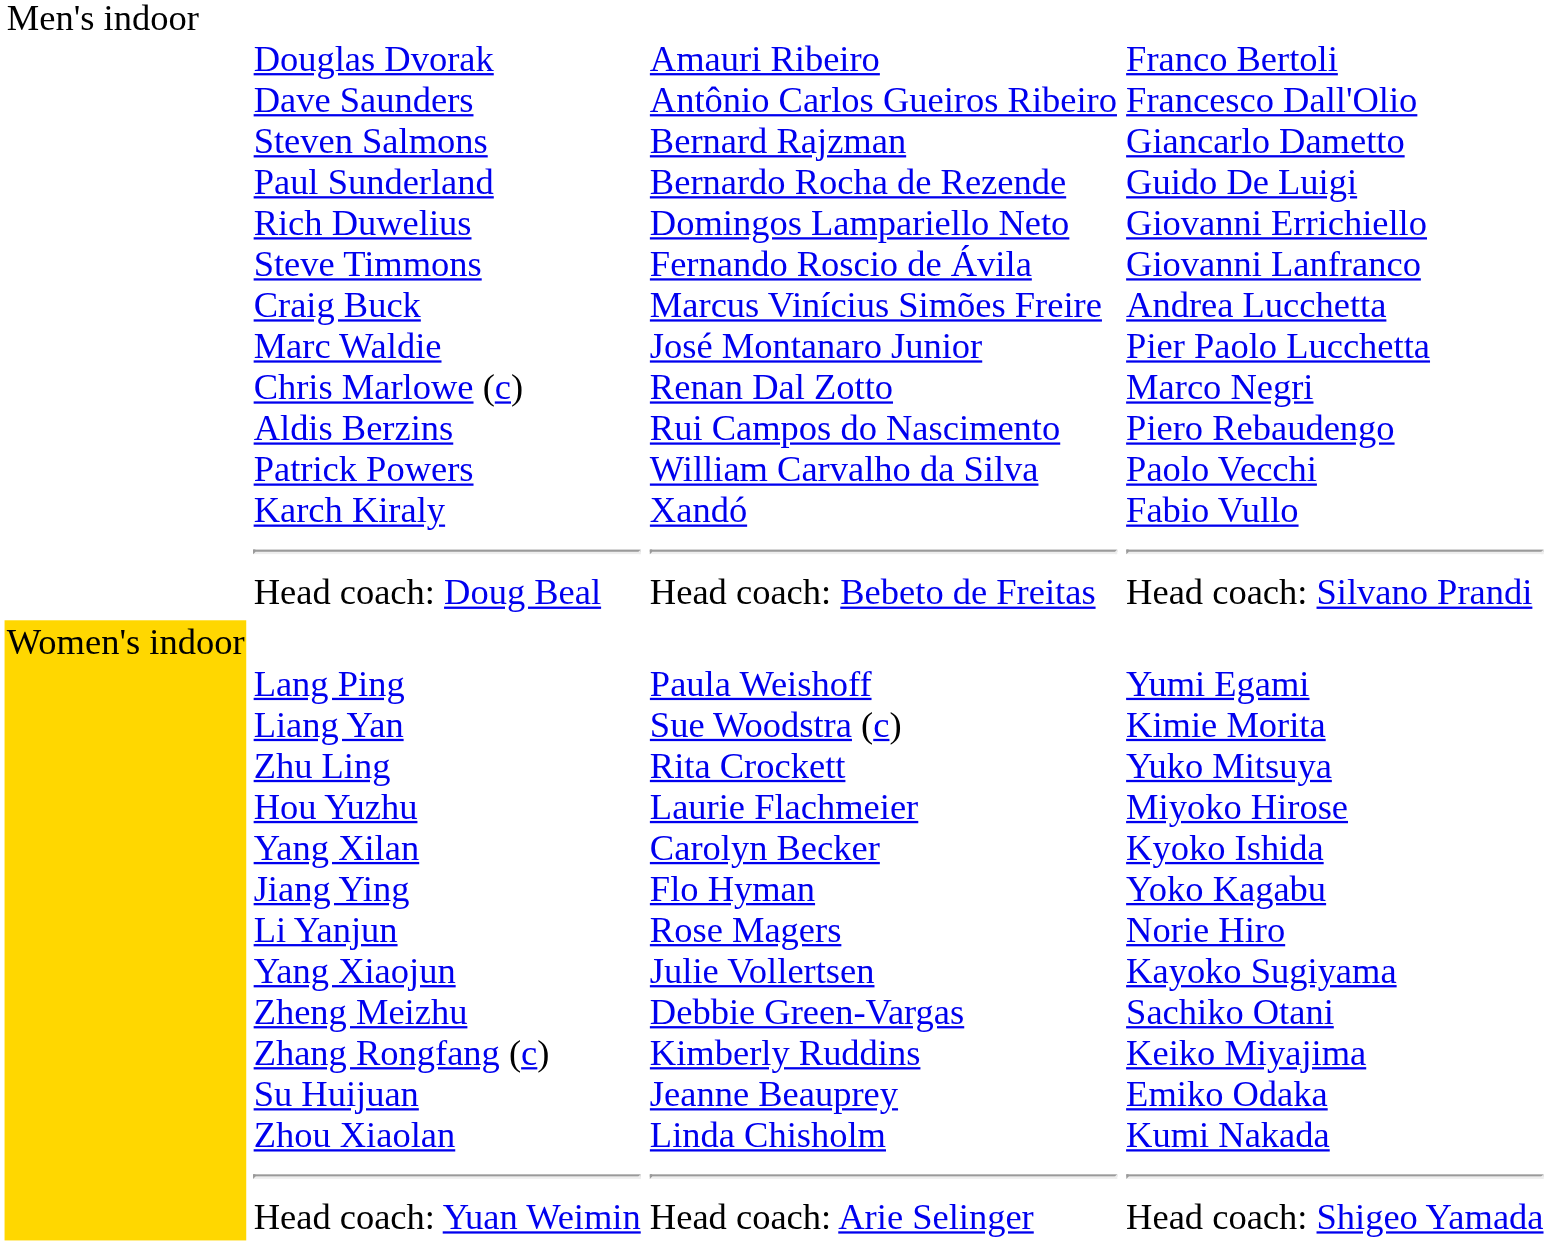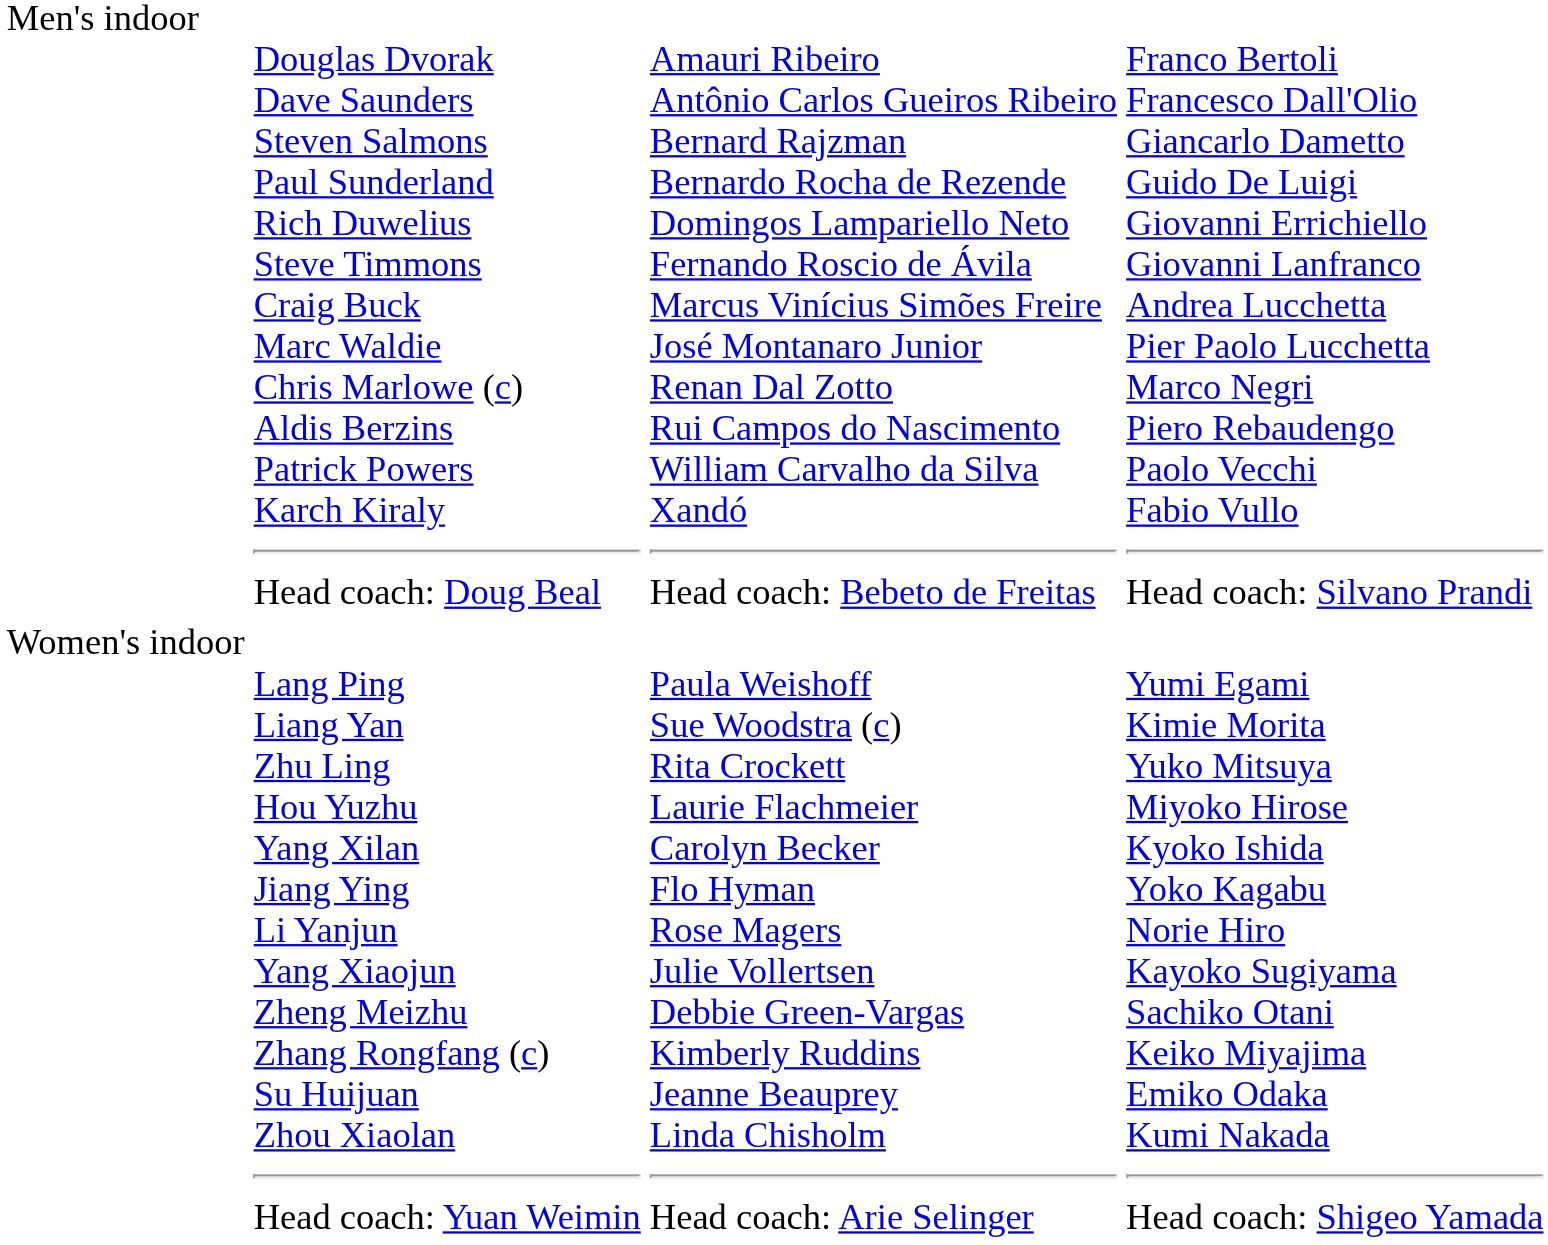Women's indoor | column 1: gold background -> no background
